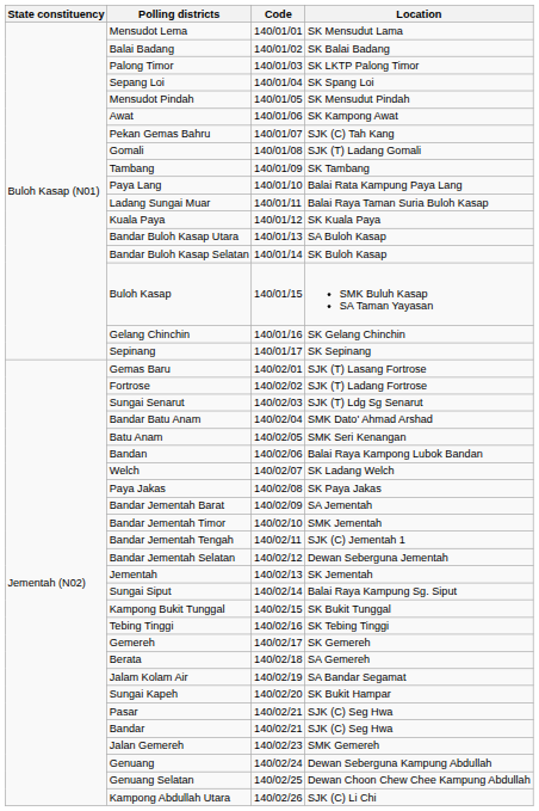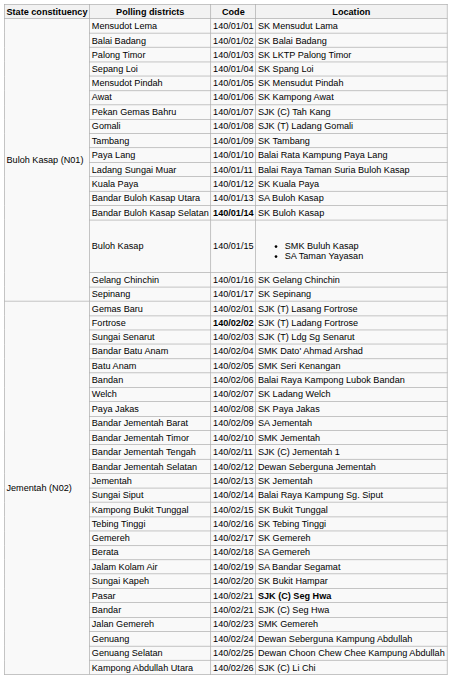Bandar Buloh Kasap Selatan | Code: normal -> bold
Fortrose | Code: normal -> bold
Pasar | Location: normal -> bold
